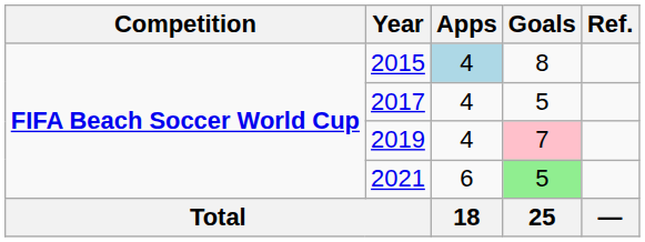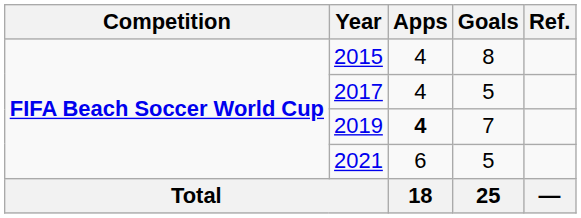2015 | Apps: lightblue background -> no background
2019 | Apps: normal -> bold
2019 | Goals: pink background -> no background
2021 | Goals: lightgreen background -> no background
